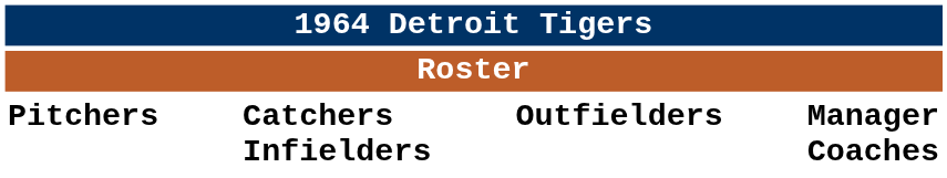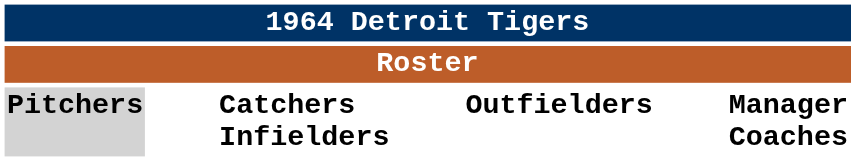Pitchers | column 1: no background -> lightgrey background
